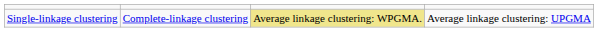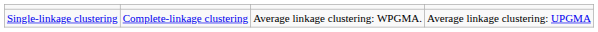row 2 | column 3: khaki background -> no background
